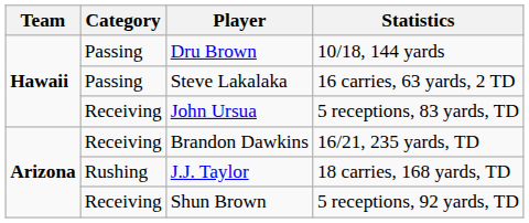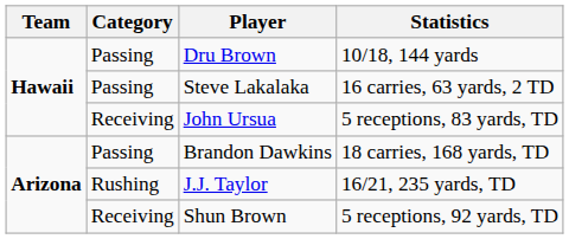Brandon Dawkins | Category: Receiving -> Passing
Brandon Dawkins | Statistics: 16/21, 235 yards, TD -> 18 carries, 168 yards, TD
J.J. Taylor | Statistics: 18 carries, 168 yards, TD -> 16/21, 235 yards, TD
